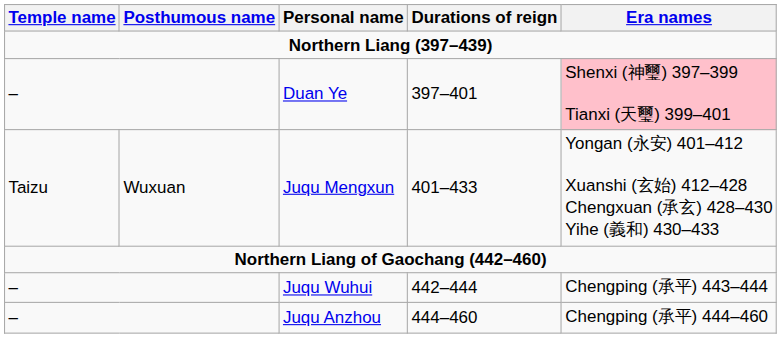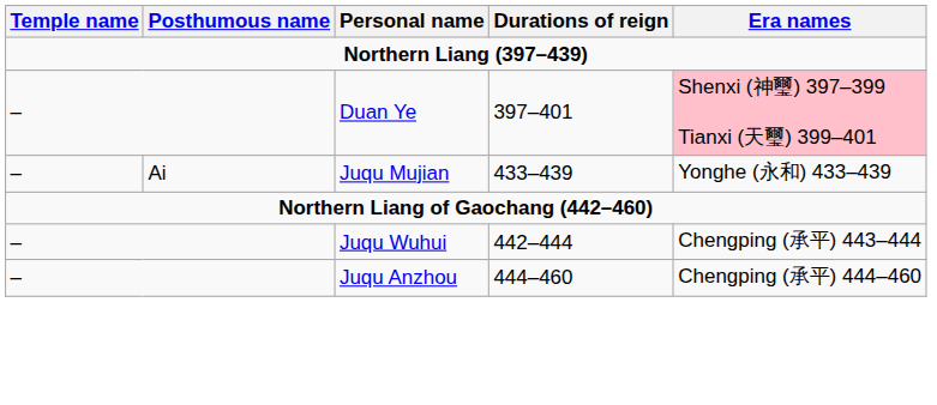- row: Taizu | Wuxuan | Juqu Mengxun | 401–433 | Yongan (永安) 401–412 Xuanshi (玄始) 412–428 Chengxuan (承玄) 428–430 Yihe (義和) 430–433
+ row: – | Ai | Juqu Mujian | 433–439 | Yonghe (永和) 433–439
